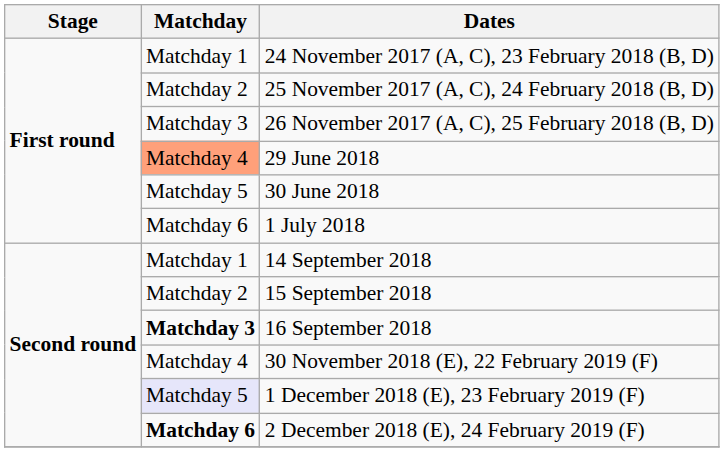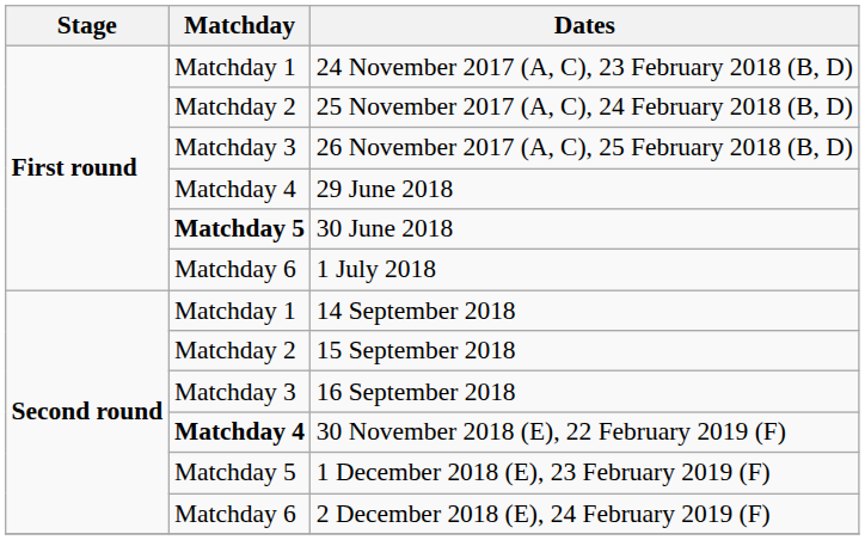29 June 2018 | Matchday: lightsalmon background -> no background
30 June 2018 | Matchday: normal -> bold
16 September 2018 | Matchday: bold -> normal
30 November 2018 (E), 22 February 2019 (F) | Matchday: normal -> bold
1 December 2018 (E), 23 February 2019 (F) | Matchday: lavender background -> no background
2 December 2018 (E), 24 February 2019 (F) | Matchday: bold -> normal
